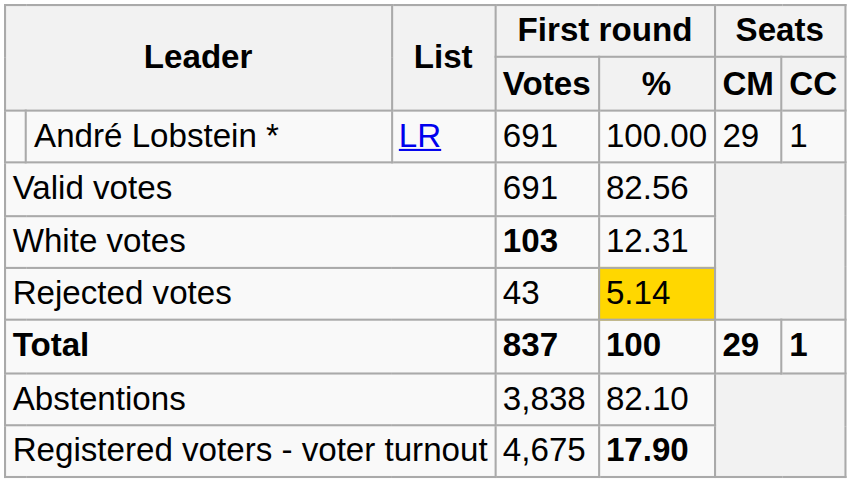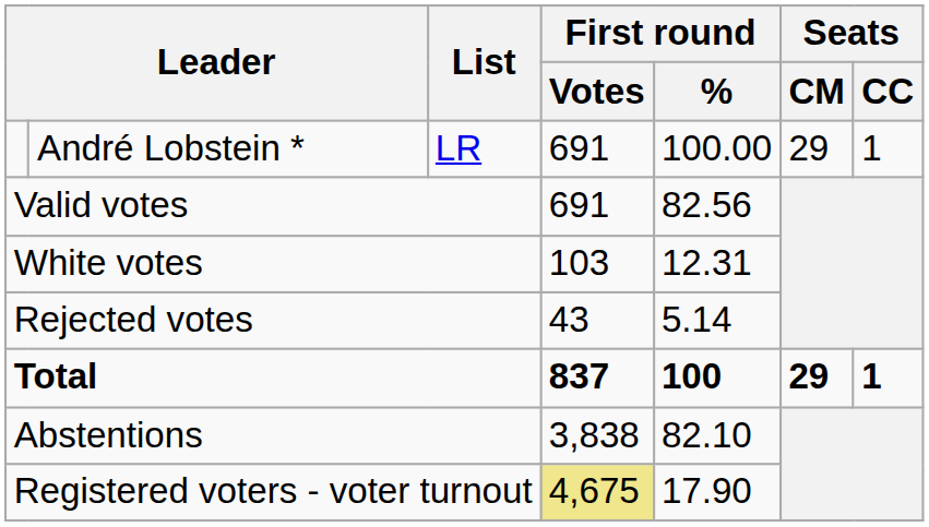White votes | First round / Votes: bold -> normal
Rejected votes | First round / %: gold background -> no background
Registered voters - voter turnout | First round / Votes: no background -> khaki background
Registered voters - voter turnout | First round / %: bold -> normal
